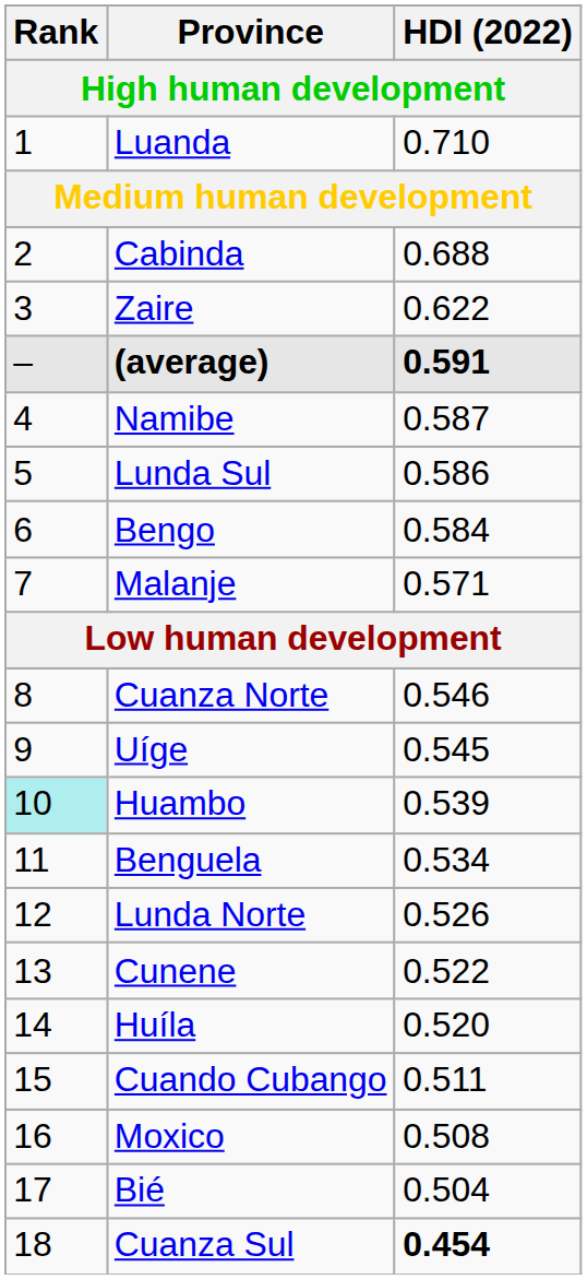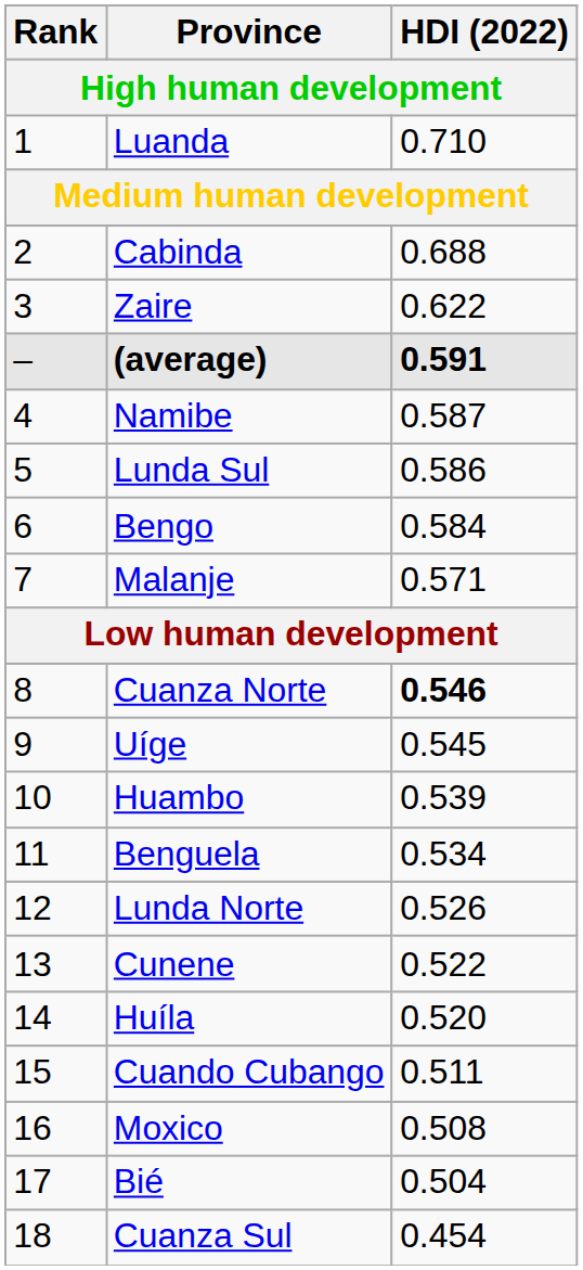Cuanza Norte | HDI (2022): normal -> bold
Huambo | Rank: paleturquoise background -> no background
Cuanza Sul | HDI (2022): bold -> normal
